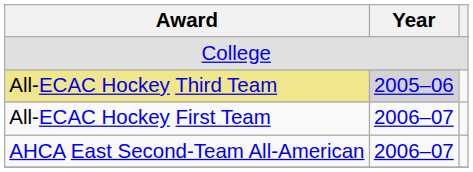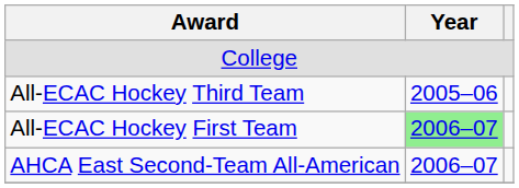All-ECAC Hockey Third Team | Award: khaki background -> no background
All-ECAC Hockey Third Team | Year: lightgrey background -> no background
All-ECAC Hockey First Team | Year: no background -> lightgreen background
